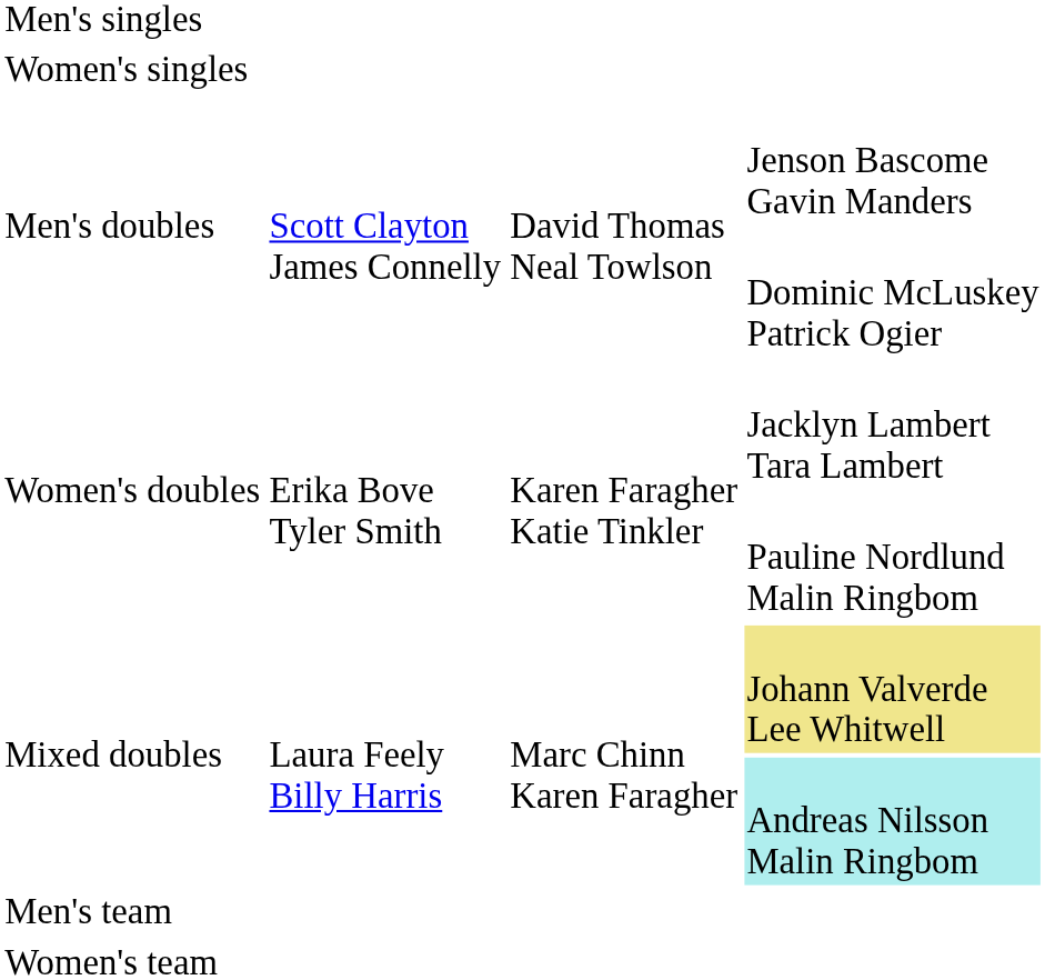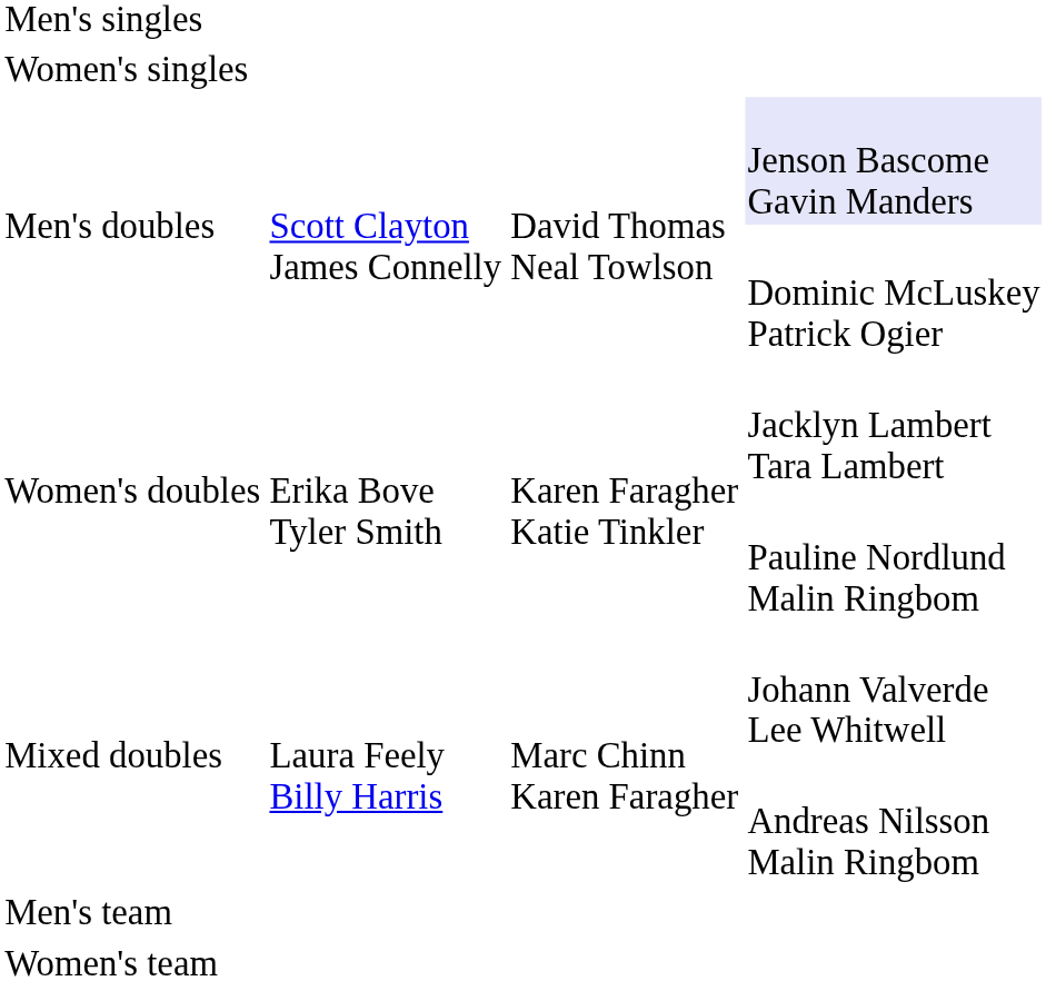Men's doubles / Jenson Bascome Gavin Manders | column 4: no background -> lavender background
Mixed doubles / Johann Valverde Lee Whitwell | column 4: khaki background -> no background
Mixed doubles / Andreas Nilsson Malin Ringbom | column 4: paleturquoise background -> no background
